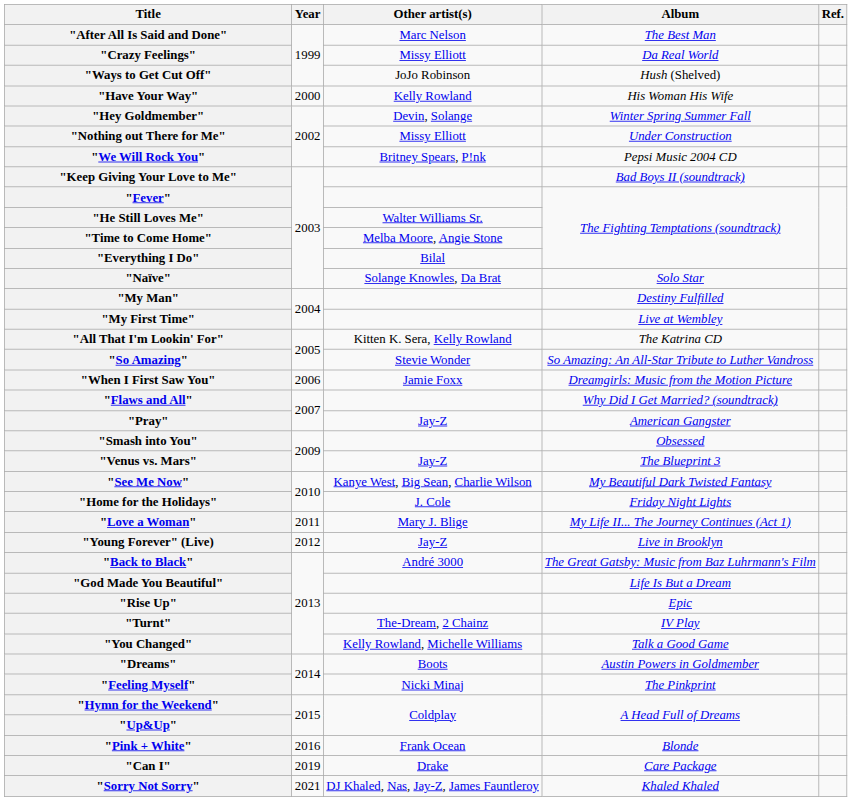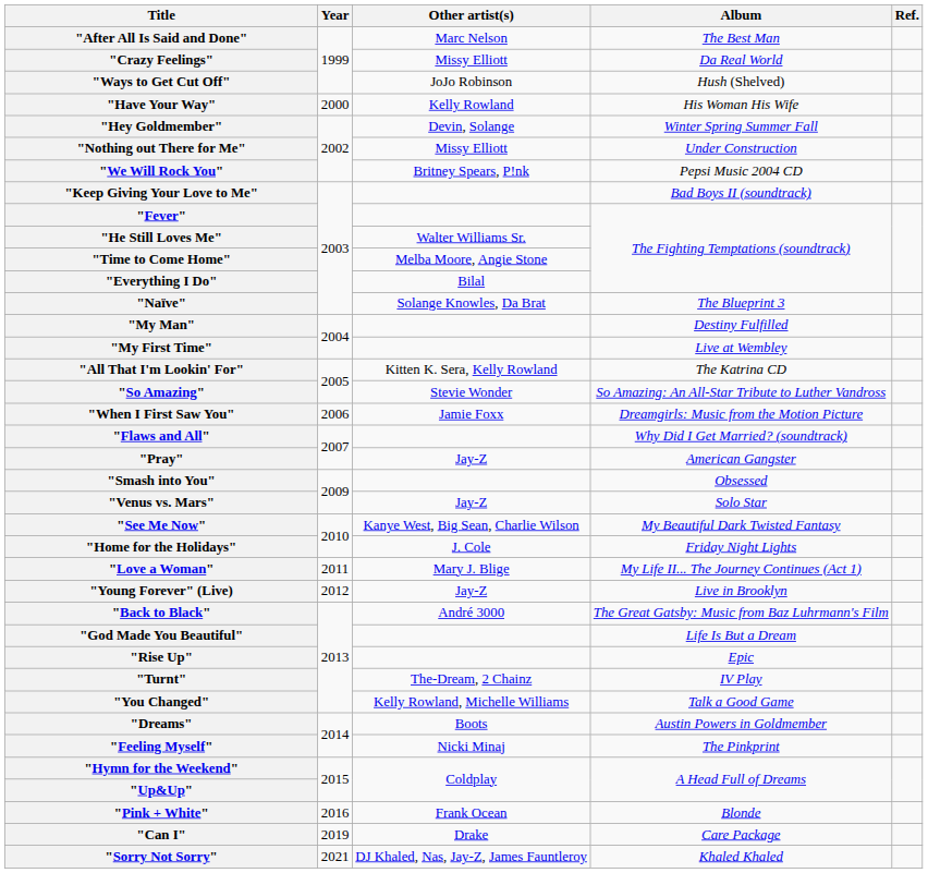"Naïve" | Album: Solo Star -> The Blueprint 3
"Venus vs. Mars" | Album: The Blueprint 3 -> Solo Star
